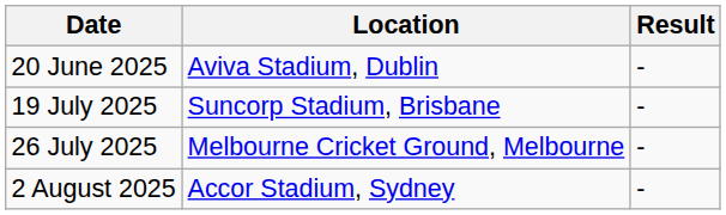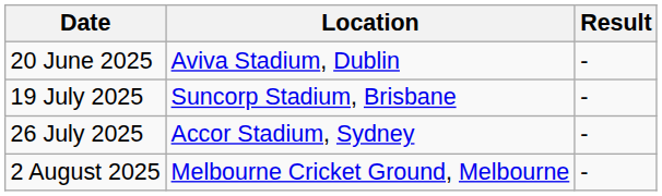26 July 2025 | Location: Melbourne Cricket Ground, Melbourne -> Accor Stadium, Sydney
2 August 2025 | Location: Accor Stadium, Sydney -> Melbourne Cricket Ground, Melbourne
